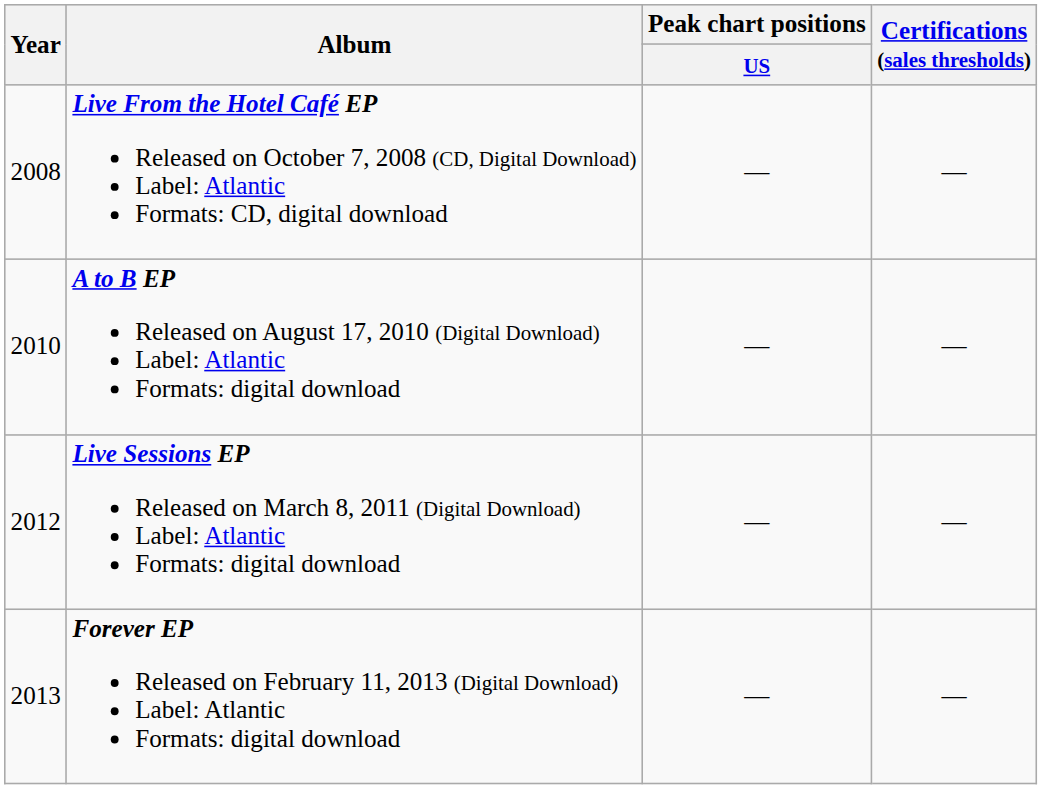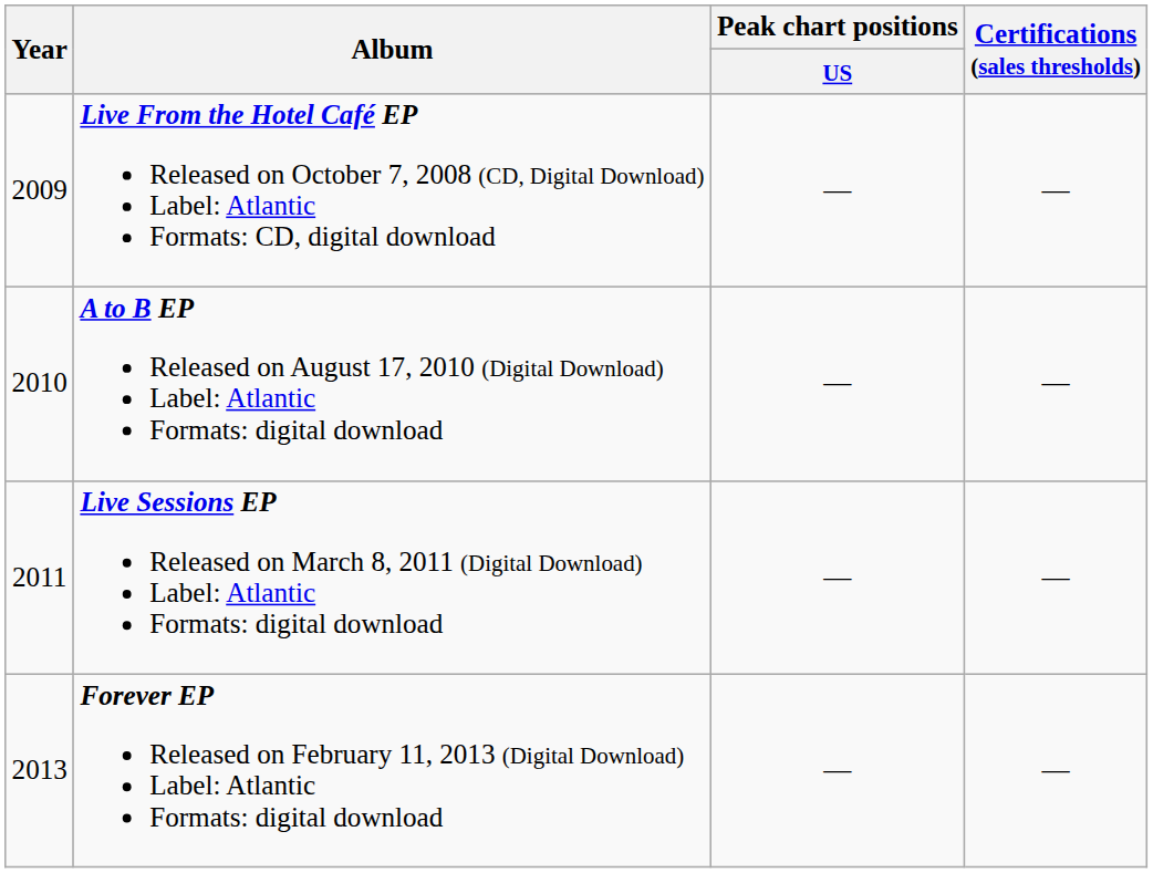row 3 | Year: 2008 -> 2009
row 5 | Year: 2012 -> 2011
